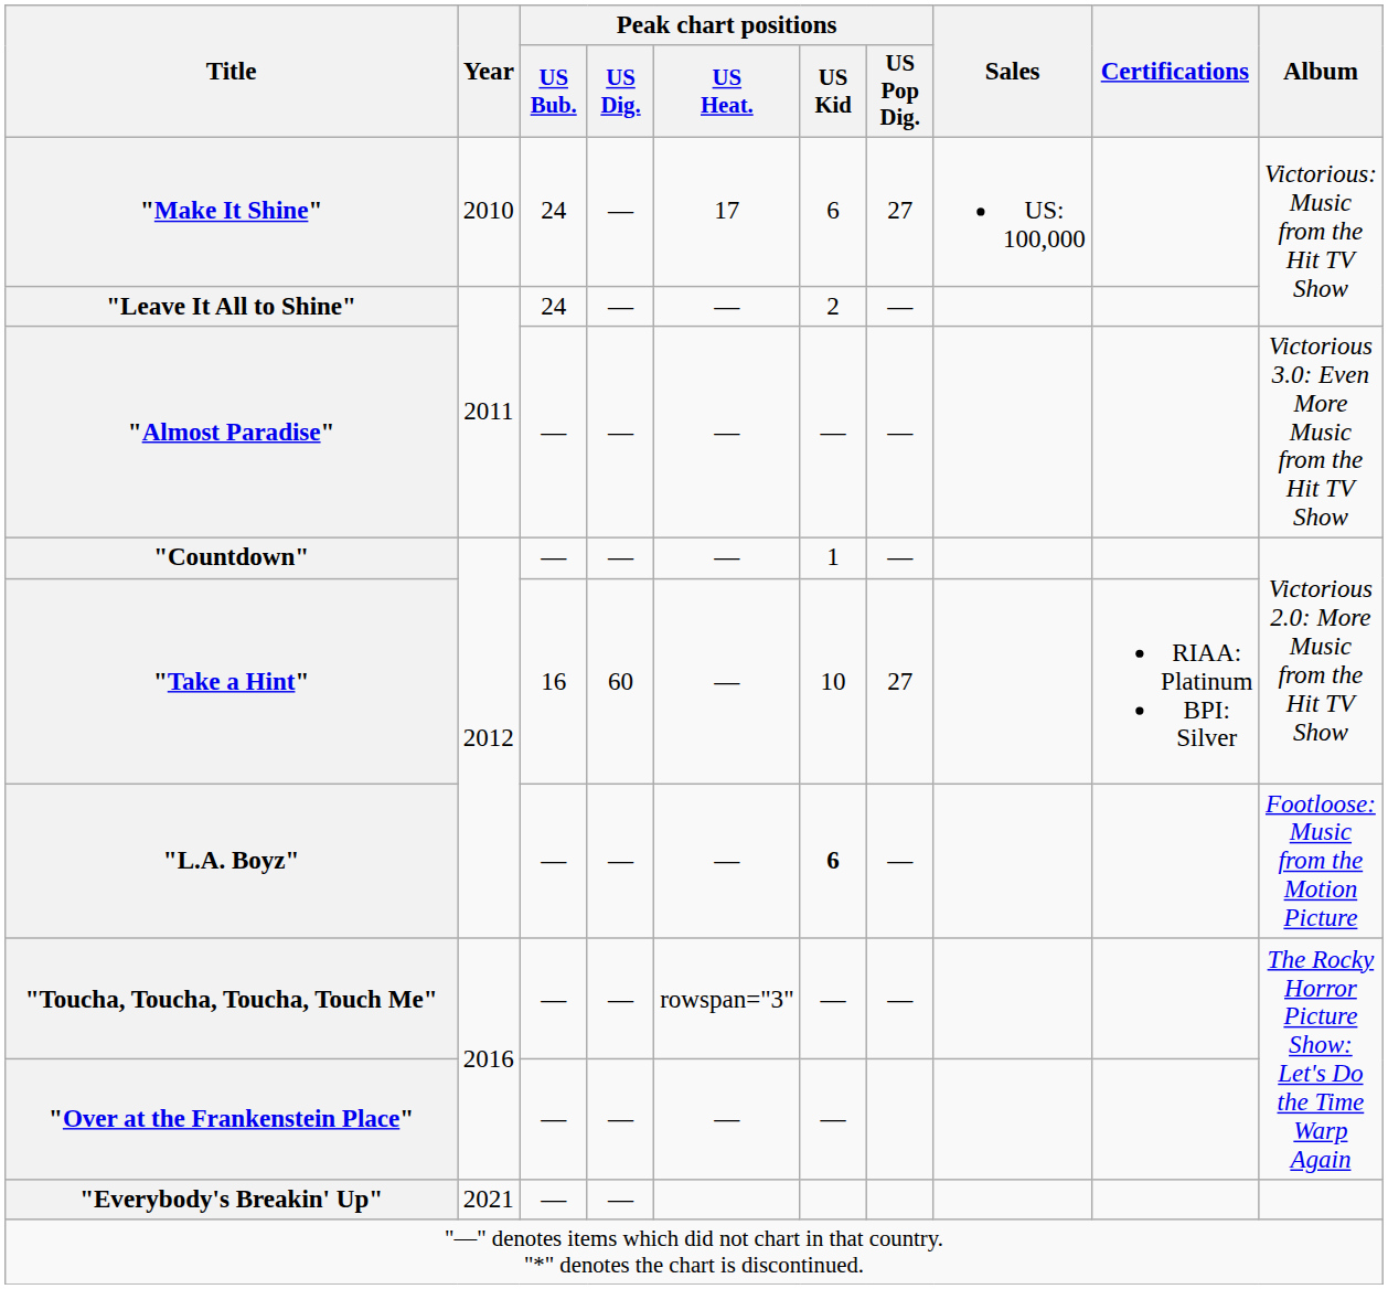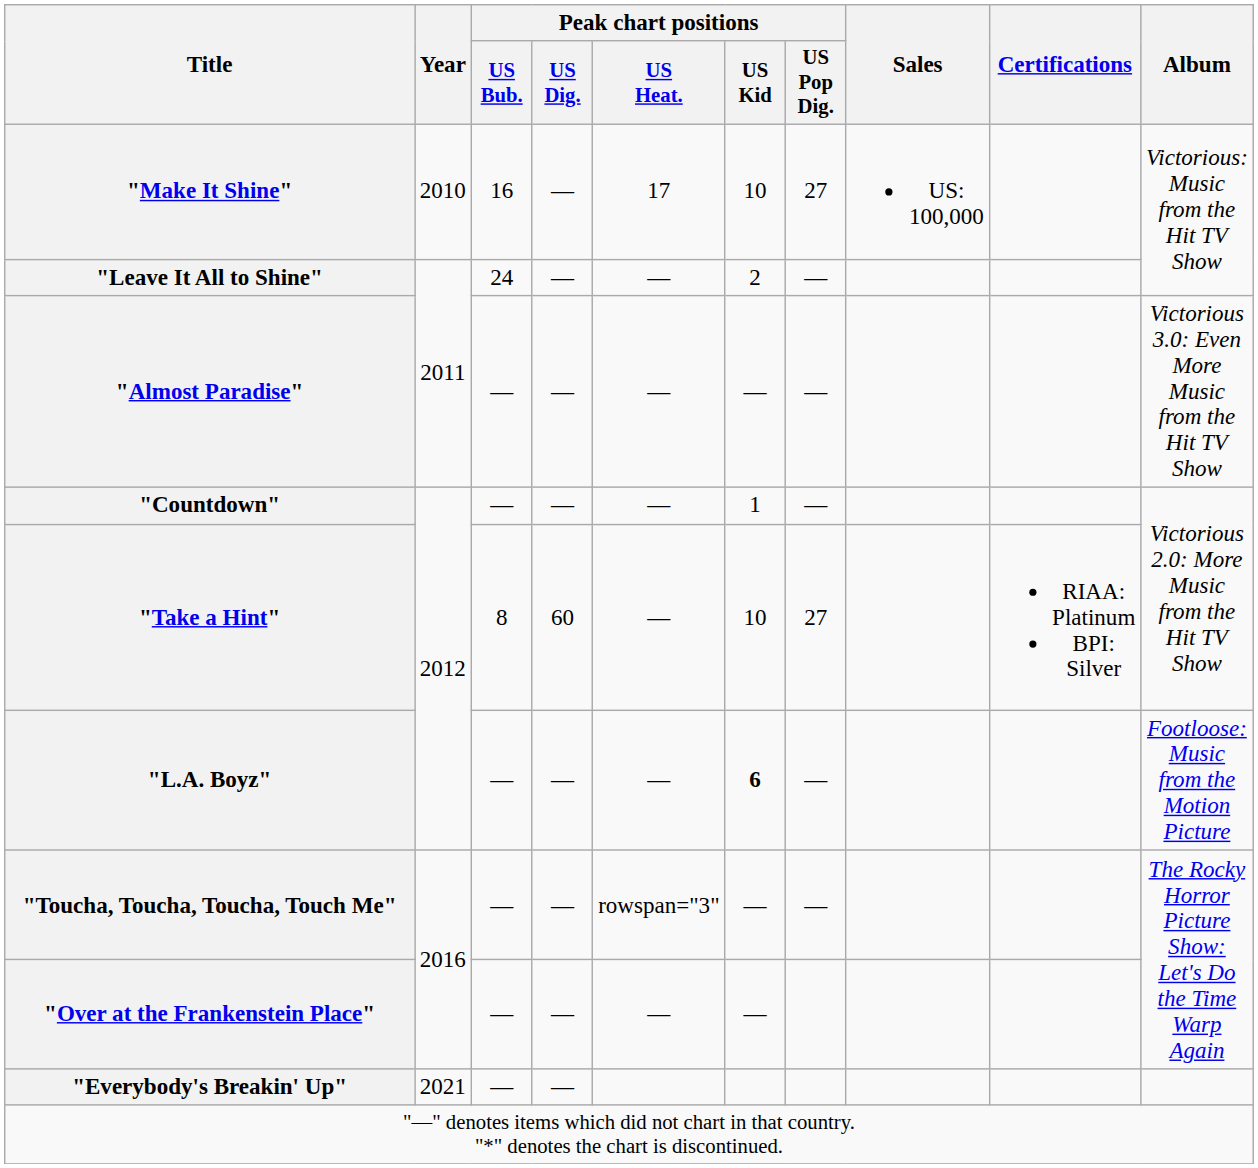"Make It Shine" | Peak chart positions / US Bub.: 24 -> 16
"Make It Shine" | Peak chart positions / US Kid: 6 -> 10
"Take a Hint" | Peak chart positions / US Bub.: 16 -> 8
